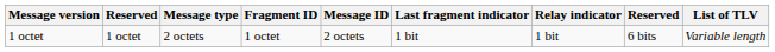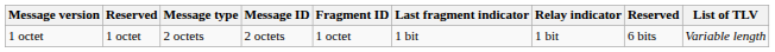columns swapped: Message ID <-> Fragment ID
